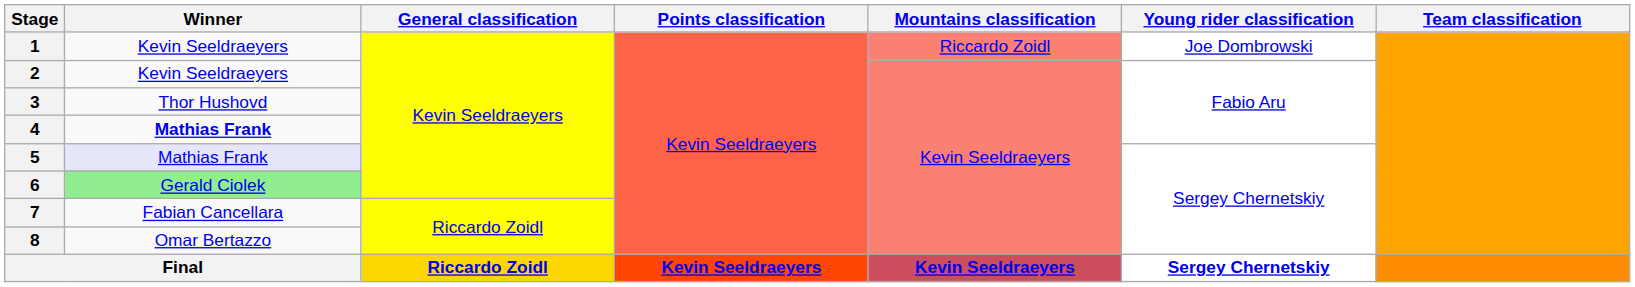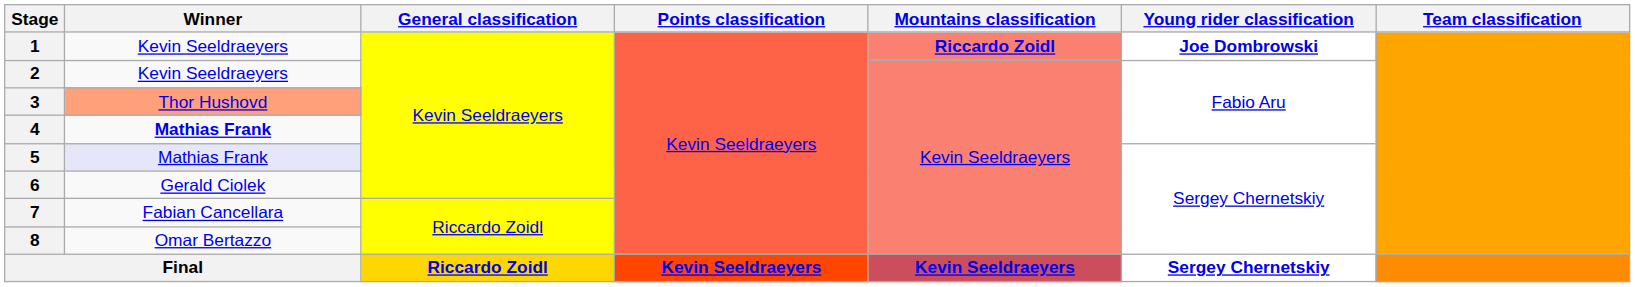1 | Mountains classification: normal -> bold
1 | Young rider classification: normal -> bold
3 | Winner: no background -> lightsalmon background
6 | Winner: lightgreen background -> no background
